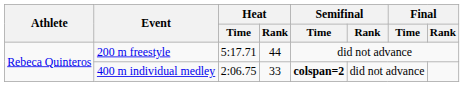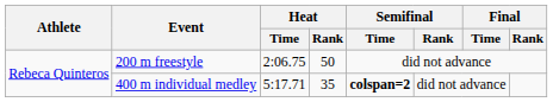200 m freestyle | Heat / Time: 5:17.71 -> 2:06.75
200 m freestyle | Heat / Rank: 44 -> 50
400 m individual medley | Heat / Time: 2:06.75 -> 5:17.71
400 m individual medley | Heat / Rank: 33 -> 35
